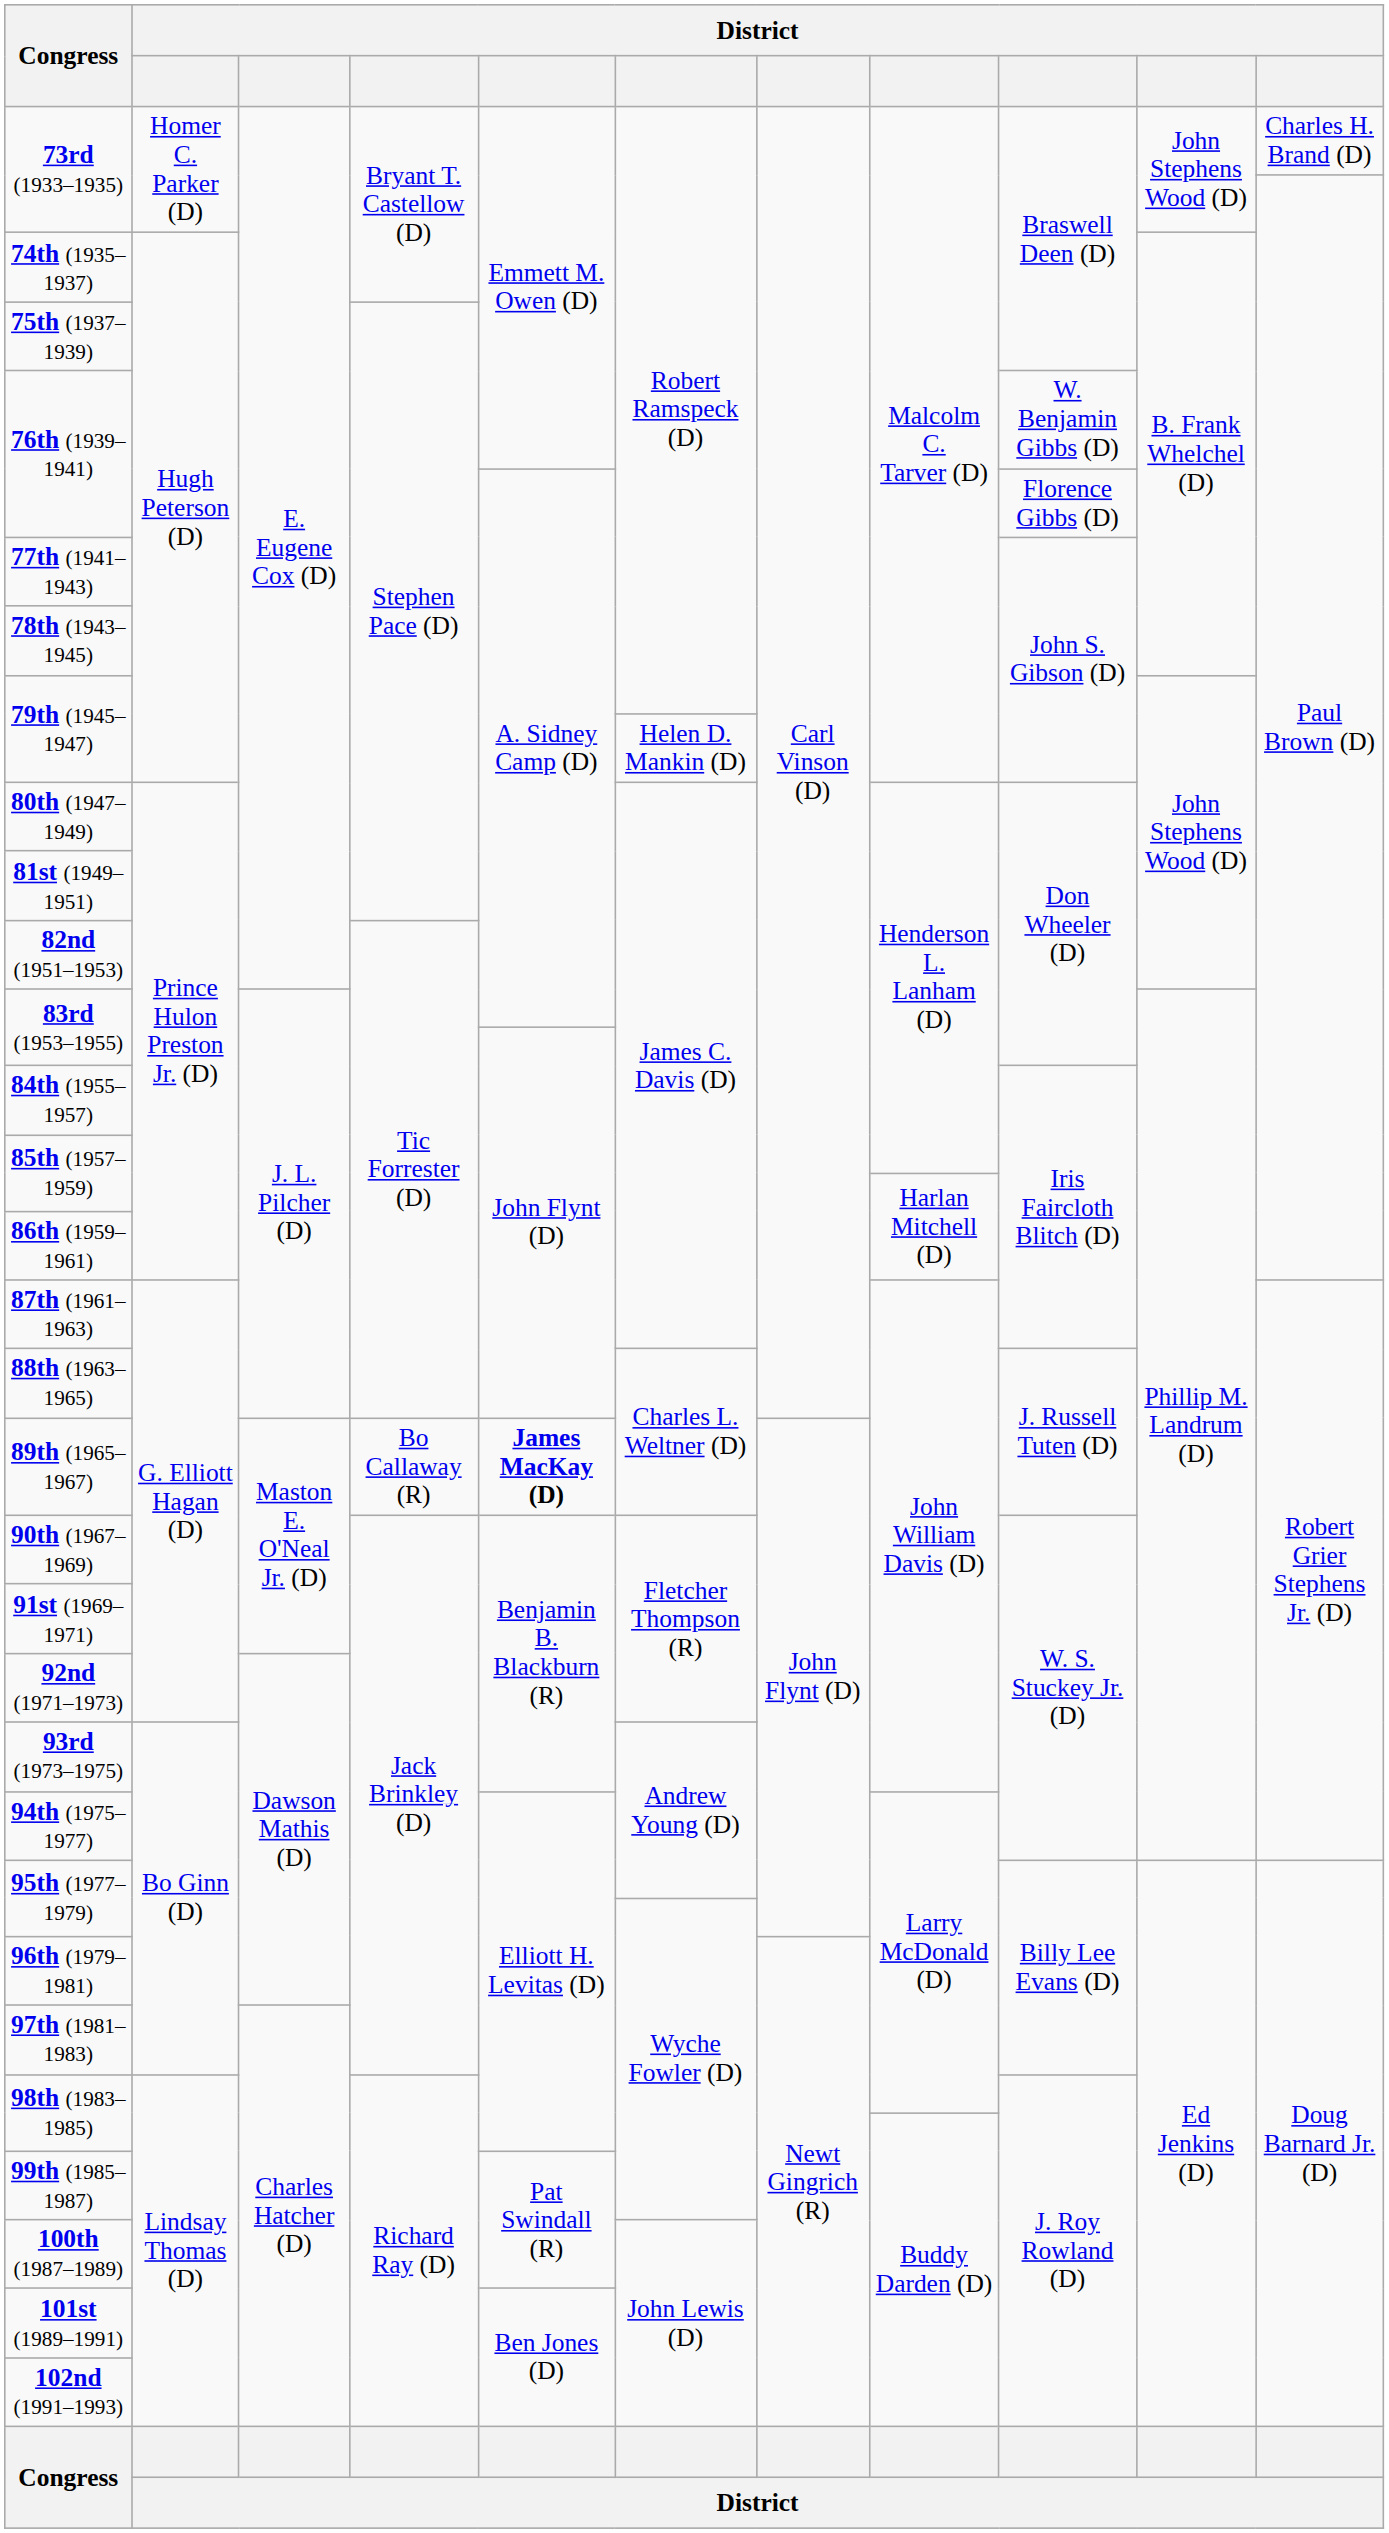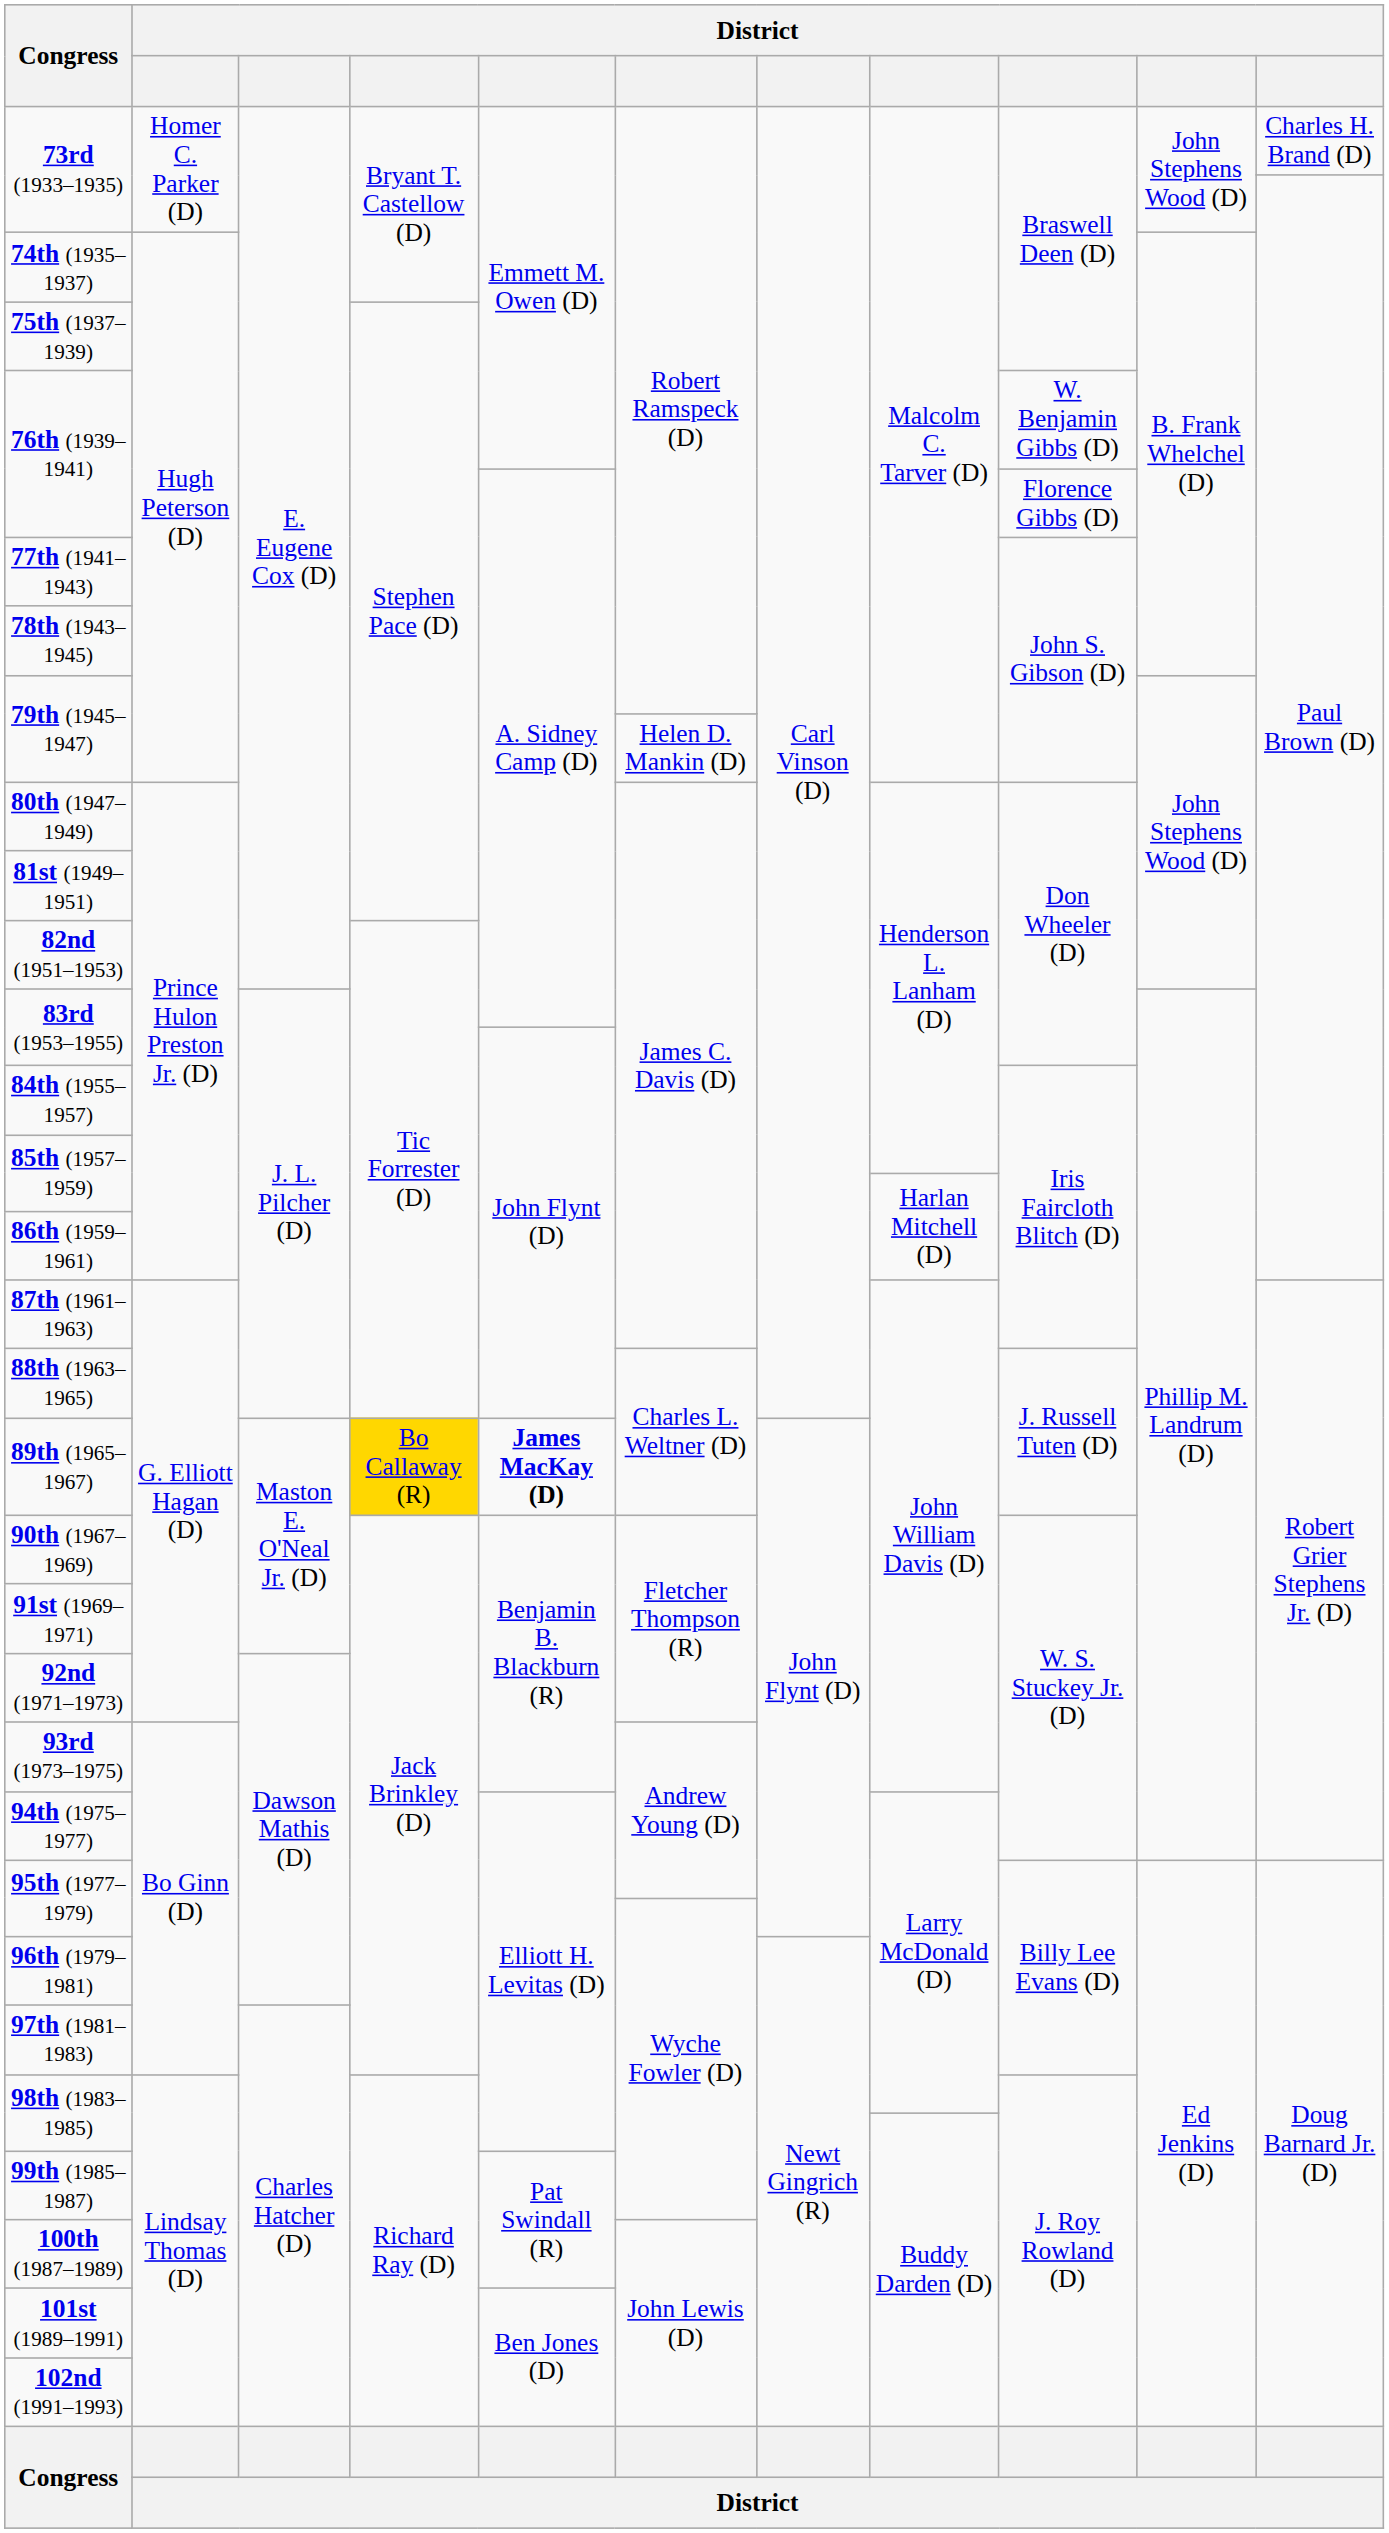89th (1965–1967) | column 4: no background -> gold background
